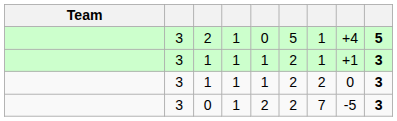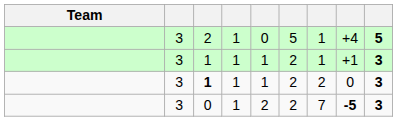row 4 | column 3: normal -> bold
row 5 | column 8: normal -> bold
